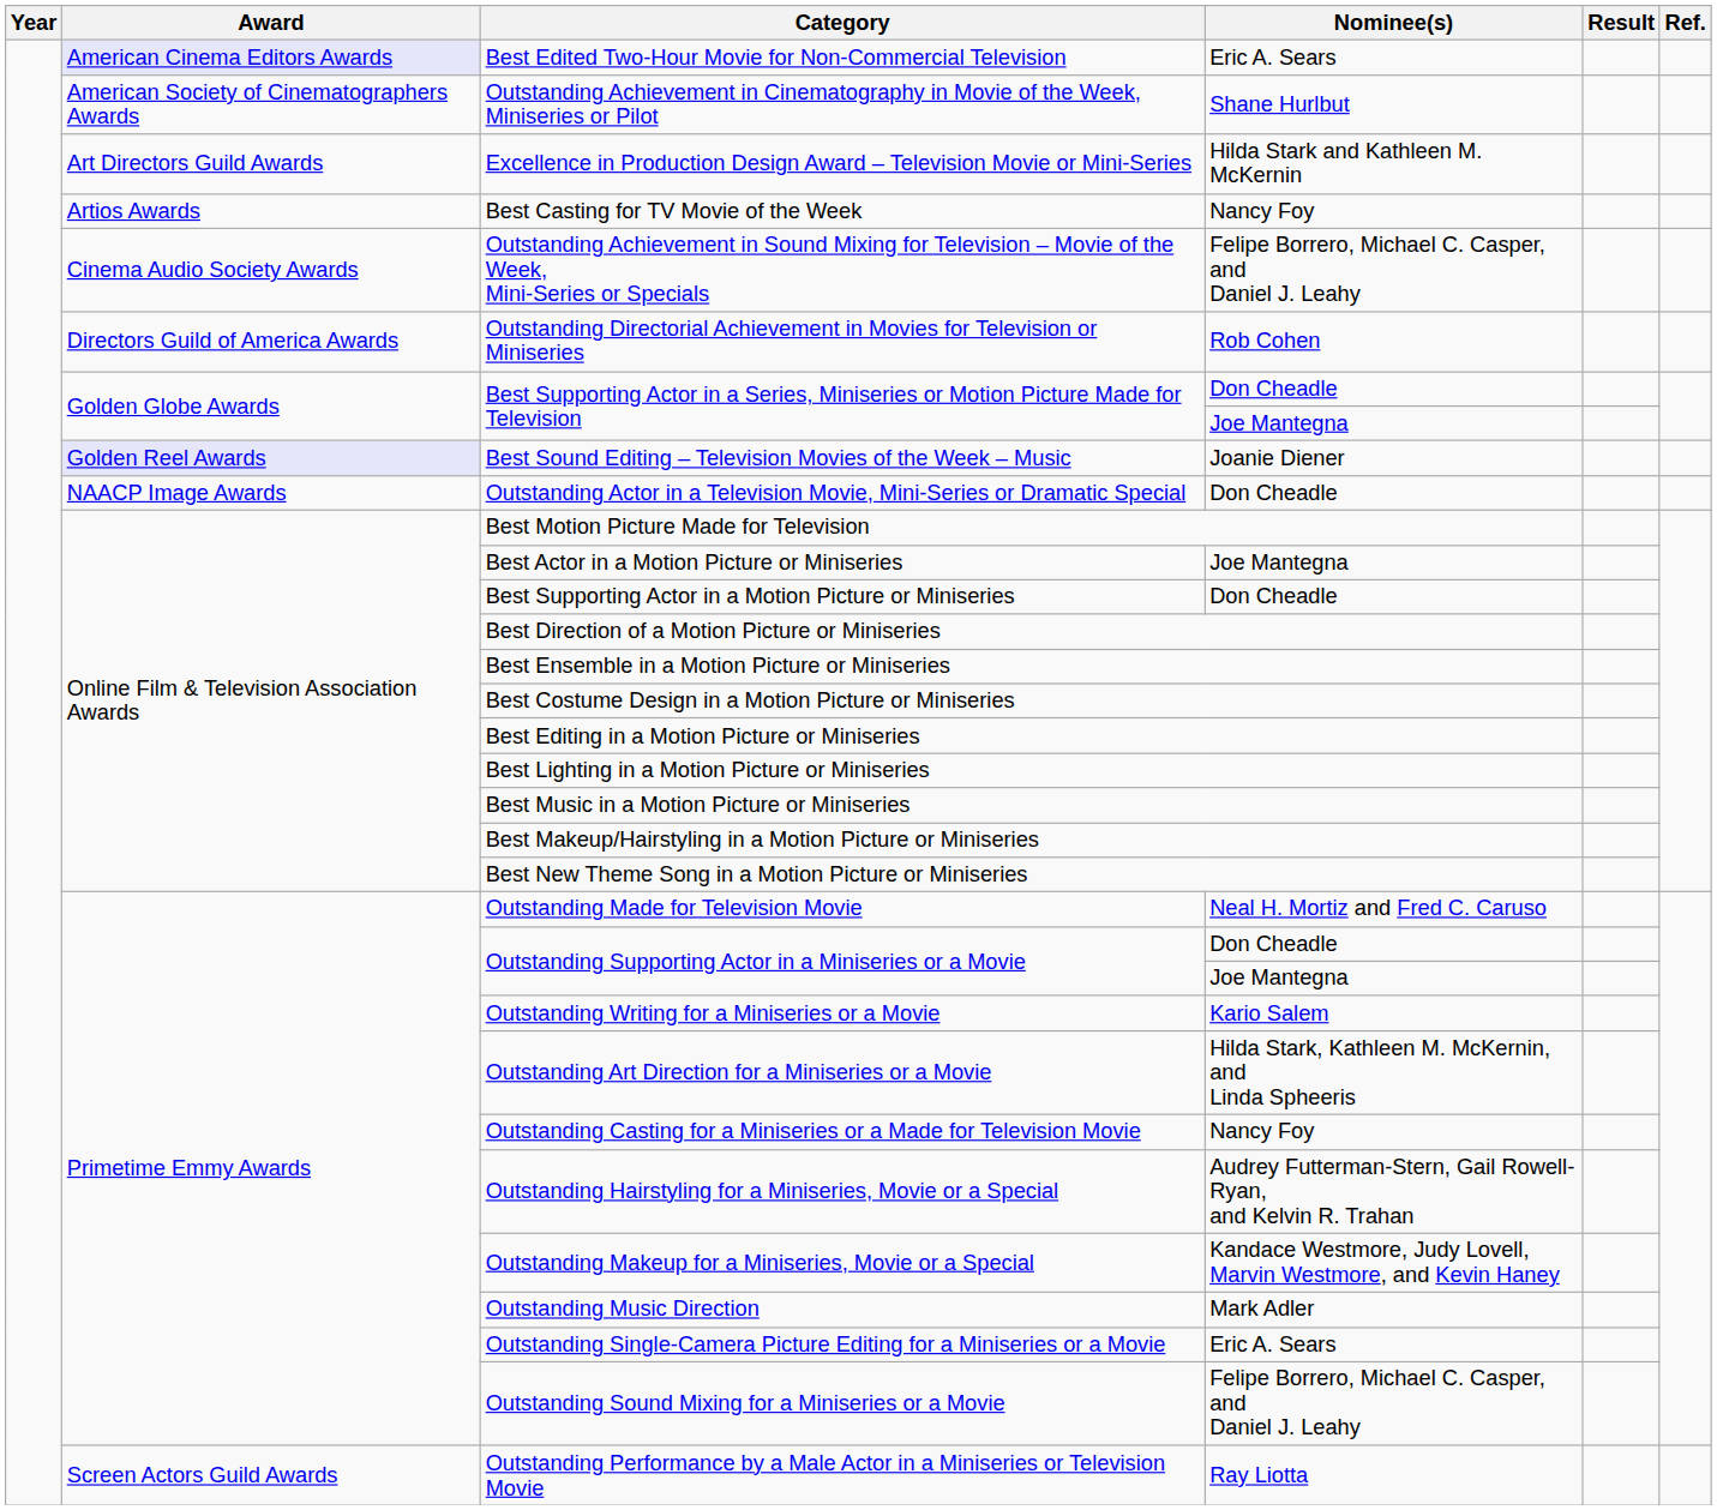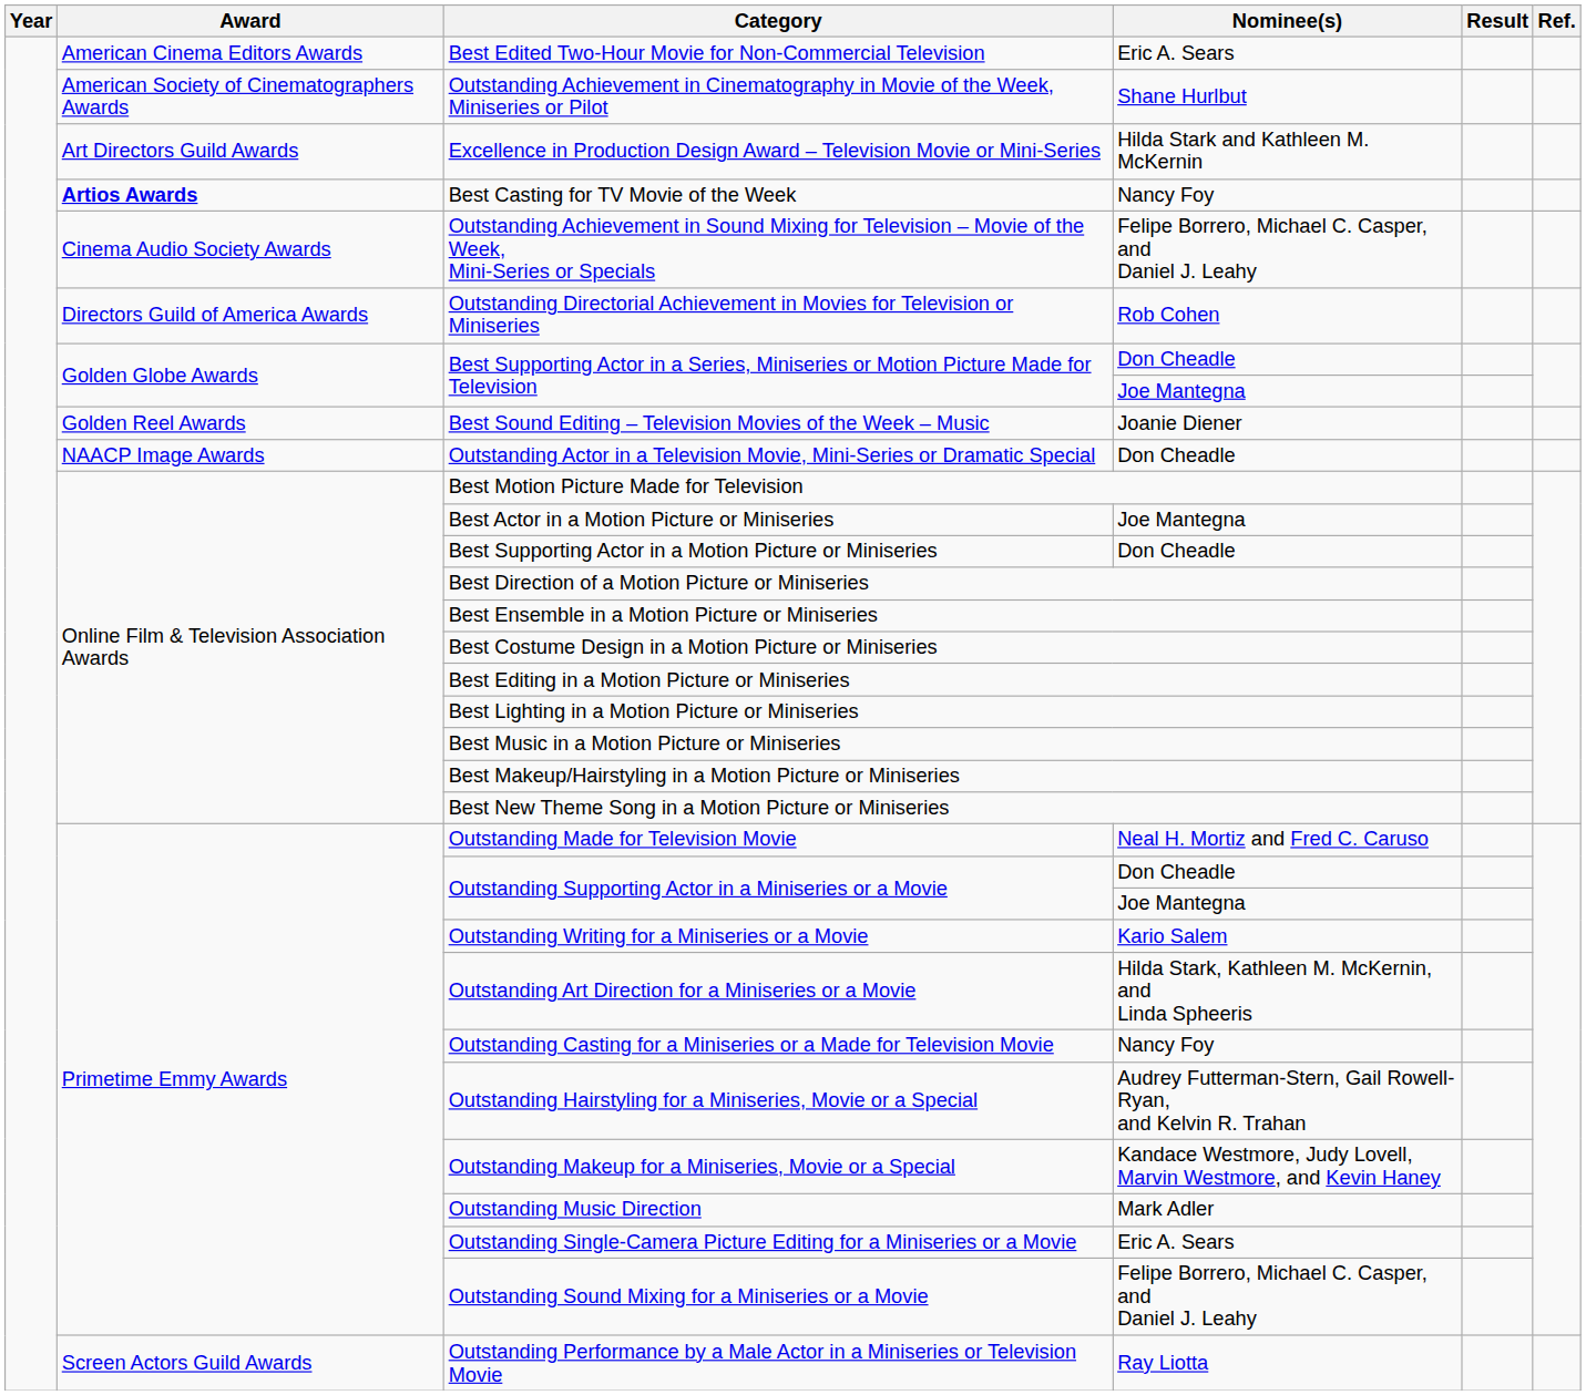Best Edited Two-Hour Movie for Non-Commercial Television | Award: lavender background -> no background
Best Casting for TV Movie of the Week | Award: normal -> bold
Best Sound Editing – Television Movies of the Week – Music | Award: lavender background -> no background
